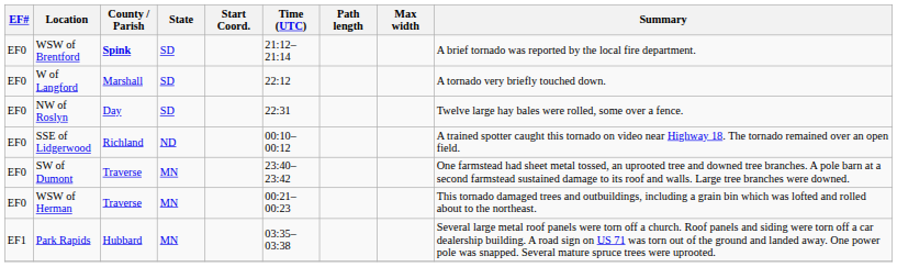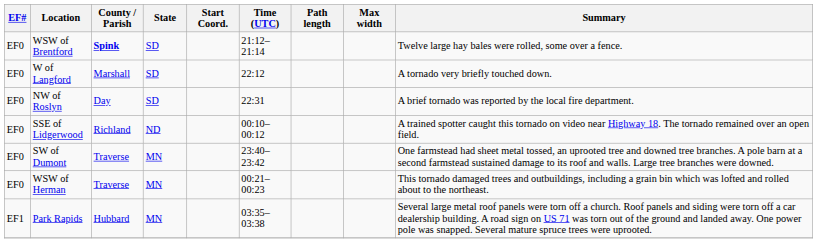WSW of Brentford | Summary: A brief tornado was reported by the local fire department. -> Twelve large hay bales were rolled, some over a fence.
NW of Roslyn | Summary: Twelve large hay bales were rolled, some over a fence. -> A brief tornado was reported by the local fire department.
